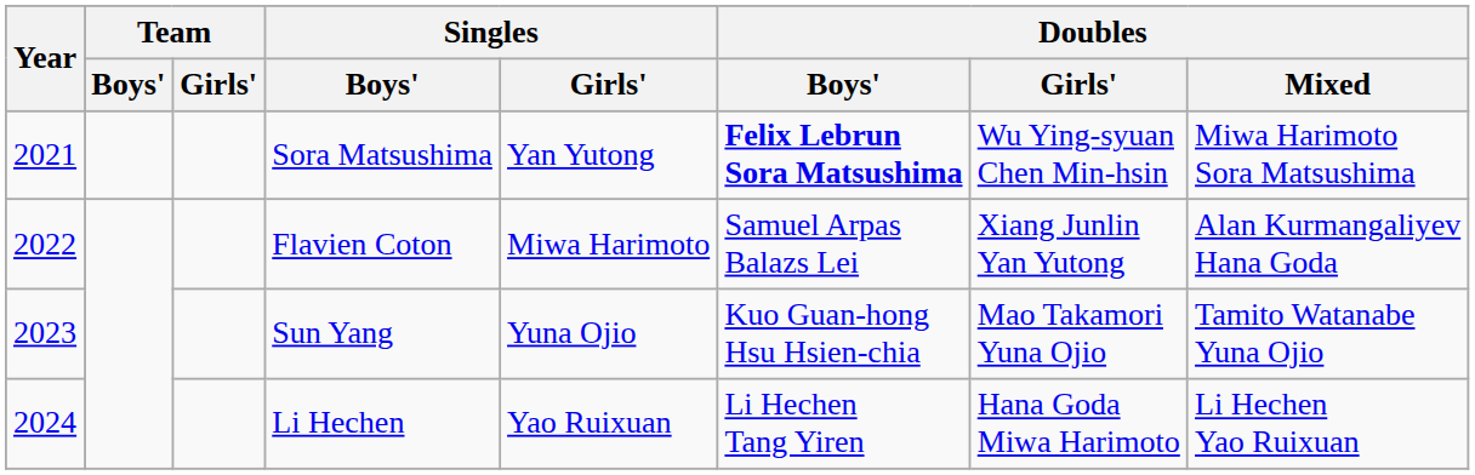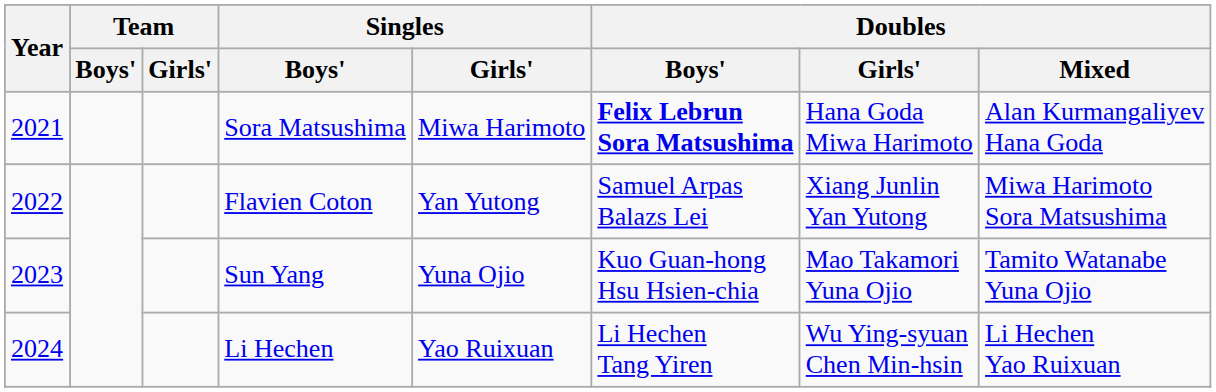Sora Matsushima | Singles / Girls': Yan Yutong -> Miwa Harimoto
Sora Matsushima | Doubles / Girls': Wu Ying-syuan Chen Min-hsin -> Hana Goda Miwa Harimoto
Sora Matsushima | Doubles / Mixed: Miwa Harimoto Sora Matsushima -> Alan Kurmangaliyev Hana Goda
Flavien Coton | Singles / Girls': Miwa Harimoto -> Yan Yutong
Flavien Coton | Doubles / Mixed: Alan Kurmangaliyev Hana Goda -> Miwa Harimoto Sora Matsushima
Li Hechen | Doubles / Girls': Hana Goda Miwa Harimoto -> Wu Ying-syuan Chen Min-hsin
